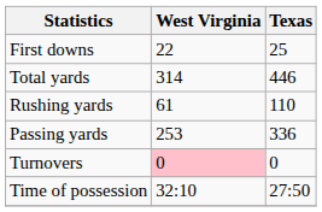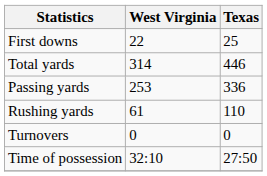rows swapped: Rushing yards <-> Passing yards
Turnovers | West Virginia: pink background -> no background
